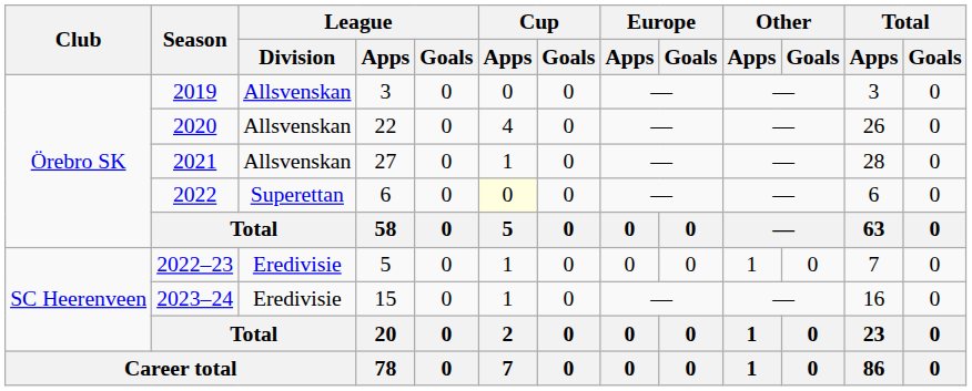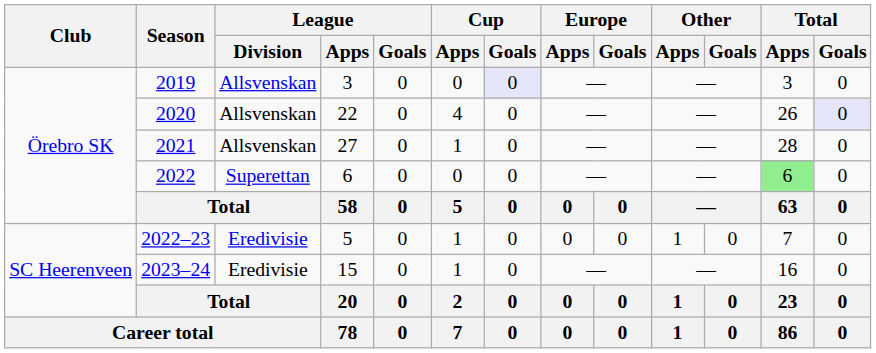2019 | Cup / Goals: no background -> lavender background
2020 | Total / Goals: no background -> lavender background
2022 | Cup / Apps: lightyellow background -> no background
2022 | Total / Apps: no background -> lightgreen background
